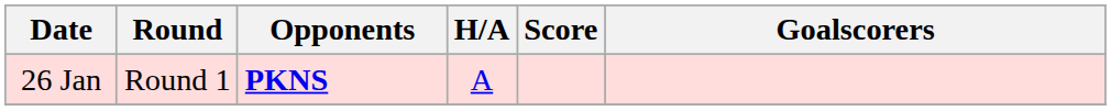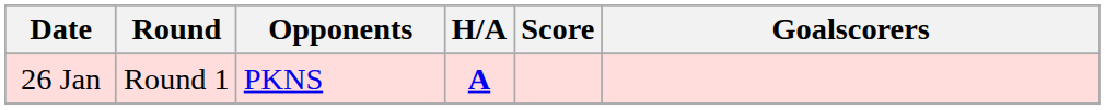26 Jan | Opponents: bold -> normal
26 Jan | H/A: normal -> bold
